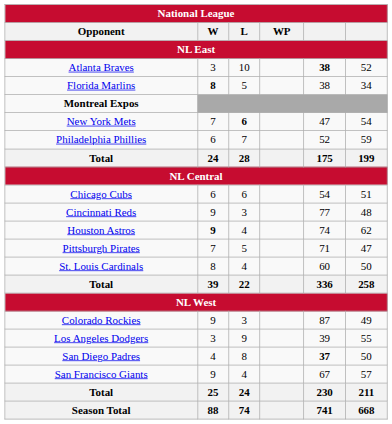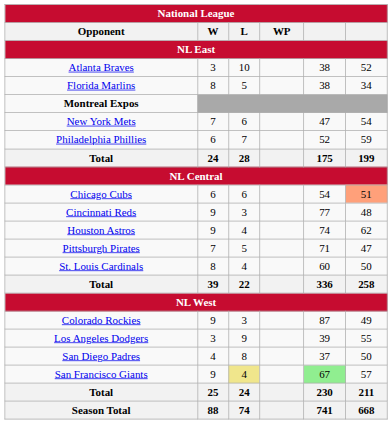Atlanta Braves | column 5: bold -> normal
Florida Marlins | W: bold -> normal
New York Mets | L: bold -> normal
Chicago Cubs | column 6: no background -> lightsalmon background
Houston Astros | W: bold -> normal
San Diego Padres | column 5: bold -> normal
San Francisco Giants | L: no background -> khaki background
San Francisco Giants | column 5: no background -> lightgreen background
